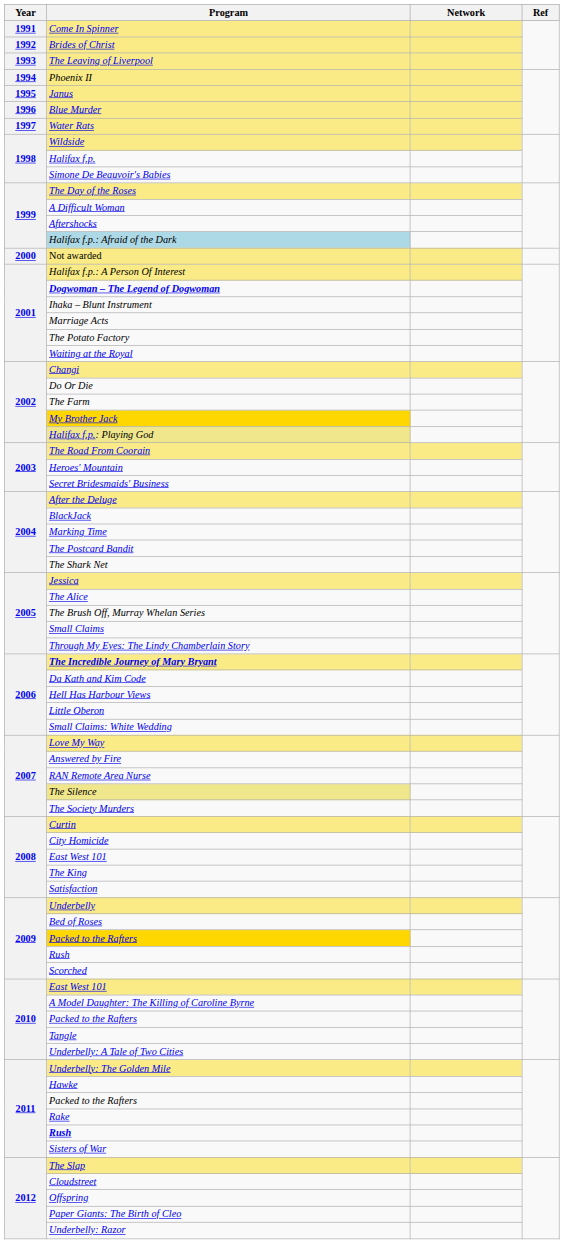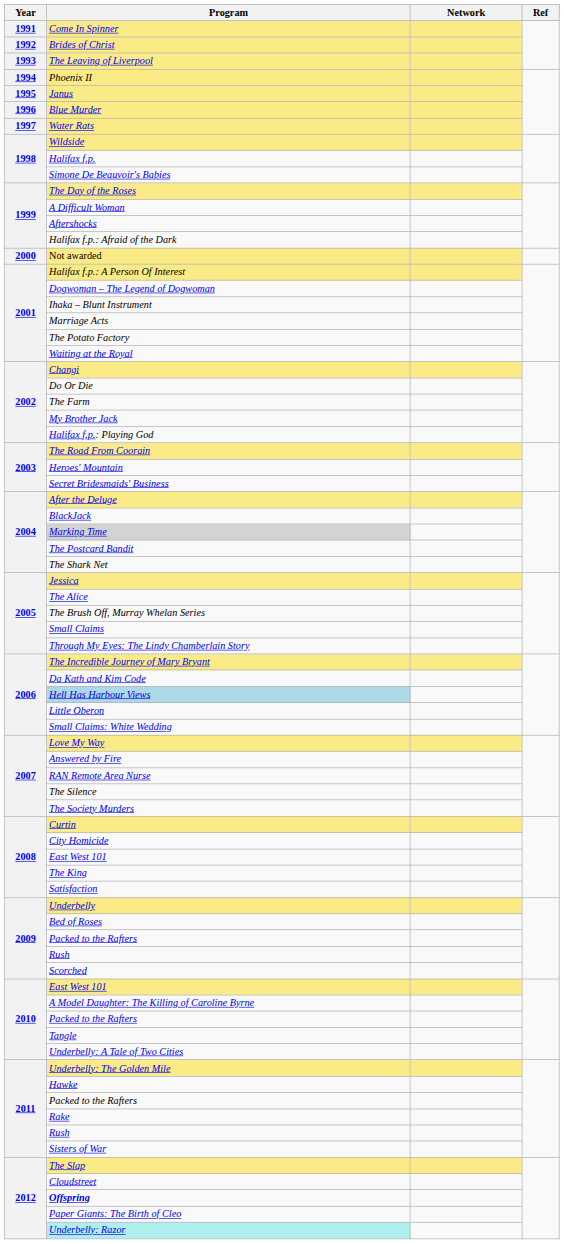Halifax f.p.: Afraid of the Dark | Program: lightblue background -> no background
Dogwoman – The Legend of Dogwoman | Program: bold -> normal
My Brother Jack | Program: gold background -> no background
Halifax f.p.: Playing God | Program: khaki background -> no background
Marking Time | Program: no background -> lightgrey background
The Incredible Journey of Mary Bryant | Program: bold -> normal
Hell Has Harbour Views | Program: no background -> lightblue background
The Silence | Program: khaki background -> no background
2009 / Packed to the Rafters | Program: gold background -> no background
2011 / Rush | Program: bold -> normal
Offspring | Program: normal -> bold
Underbelly: Razor | Program: no background -> paleturquoise background
